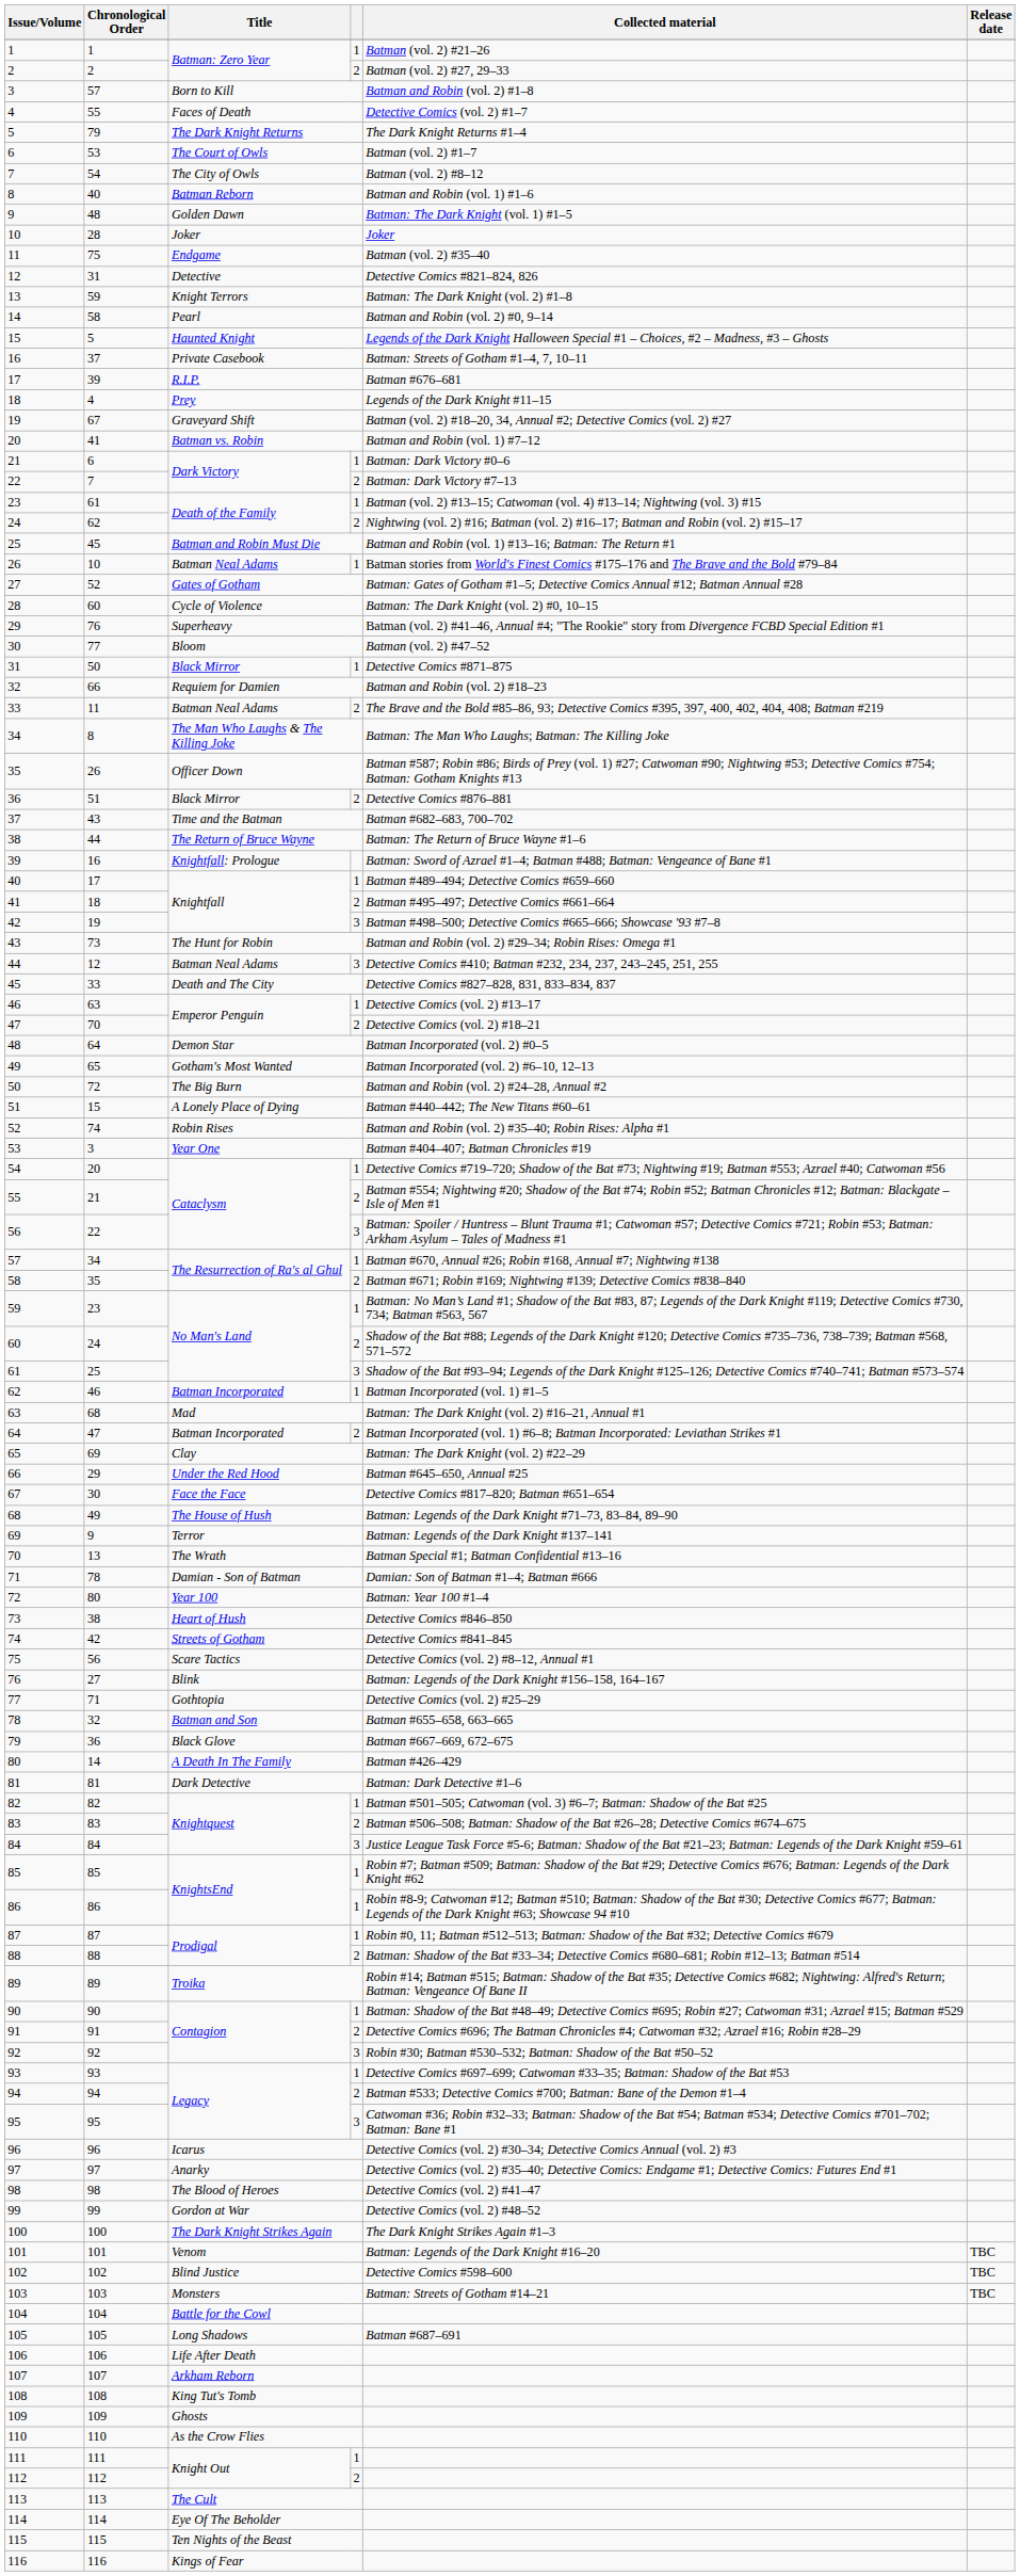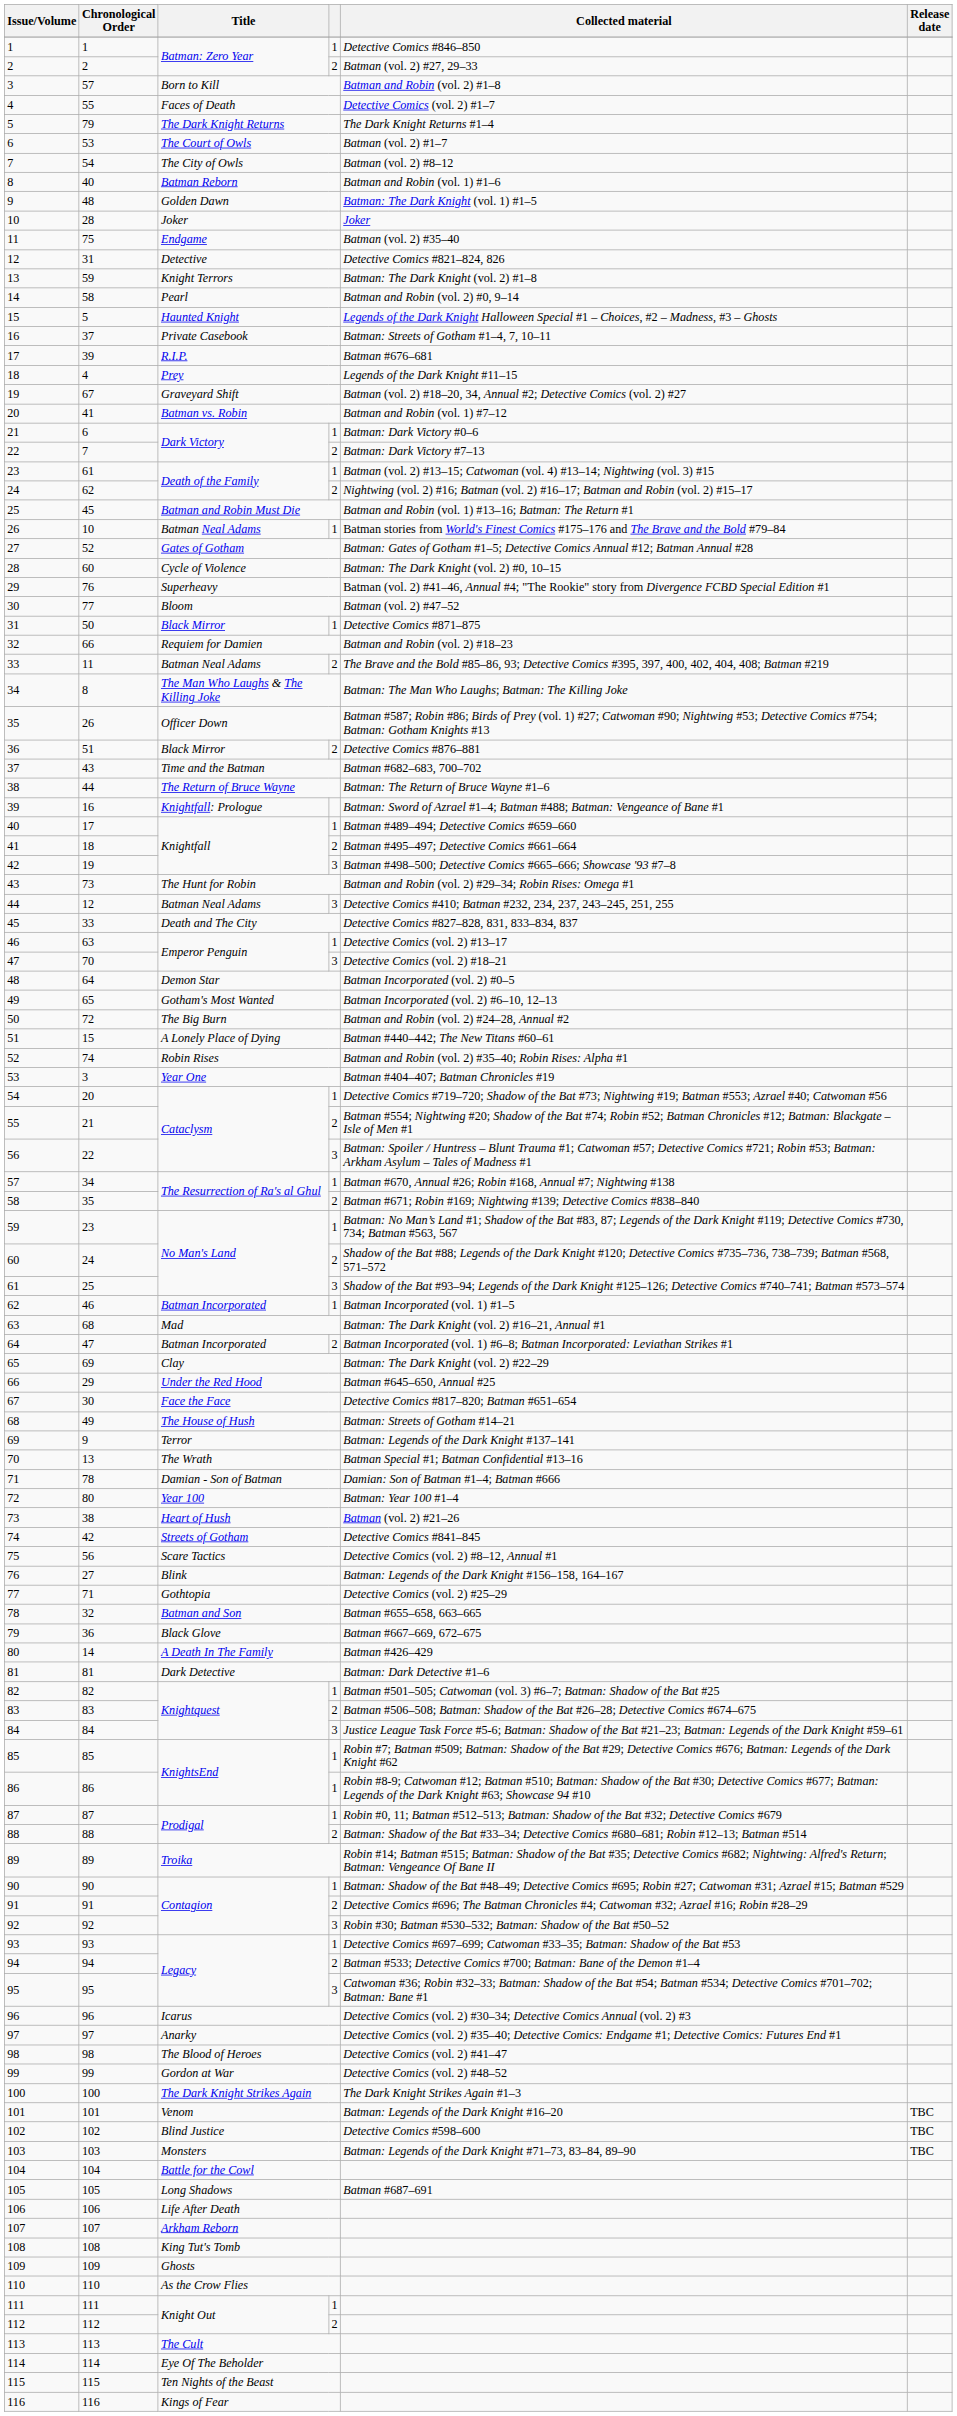row 2 | Collected material: Batman (vol. 2) #21–26 -> Detective Comics #846–850
row 48 | column 4: 2 -> 3
row 69 | Collected material: Batman: Legends of the Dark Knight #71–73, 83–84, 89–90 -> Batman: Streets of Gotham #14–21
row 74 | Collected material: Detective Comics #846–850 -> Batman (vol. 2) #21–26
row 104 | Collected material: Batman: Streets of Gotham #14–21 -> Batman: Legends of the Dark Knight #71–73, 83–84, 89–90
